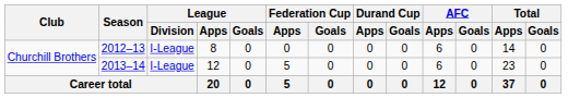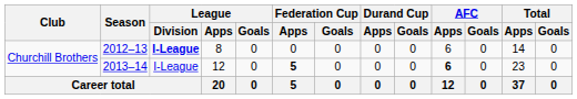2012–13 | League / Division: normal -> bold
2013–14 | Federation Cup / Apps: normal -> bold
2013–14 | AFC / Apps: normal -> bold
